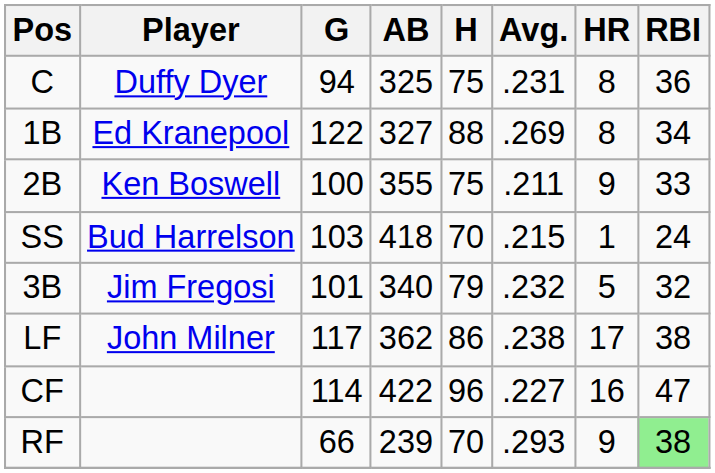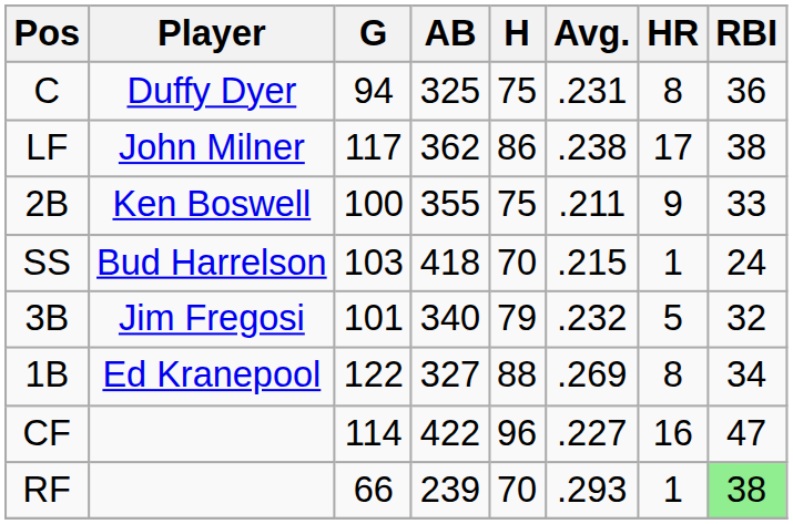rows swapped: 1B <-> LF
RF | HR: 9 -> 1
